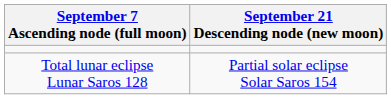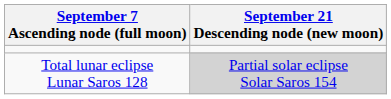row 3 | September 21 Descending node (new moon): no background -> lightgrey background
